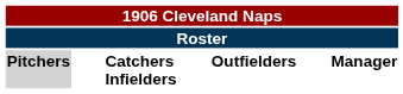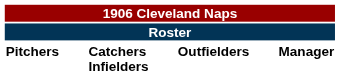Pitchers | column 1: lightgrey background -> no background
